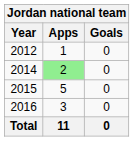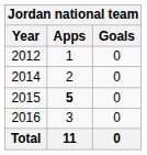2014 | Apps: lightgreen background -> no background
2015 | Apps: normal -> bold
